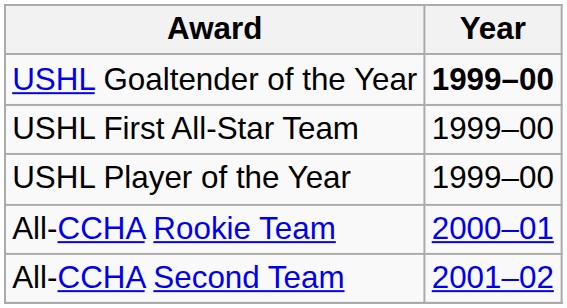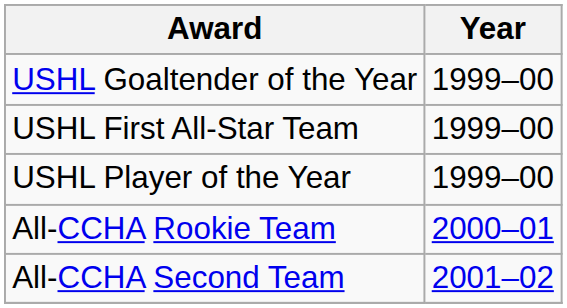USHL Goaltender of the Year | Year: bold -> normal
